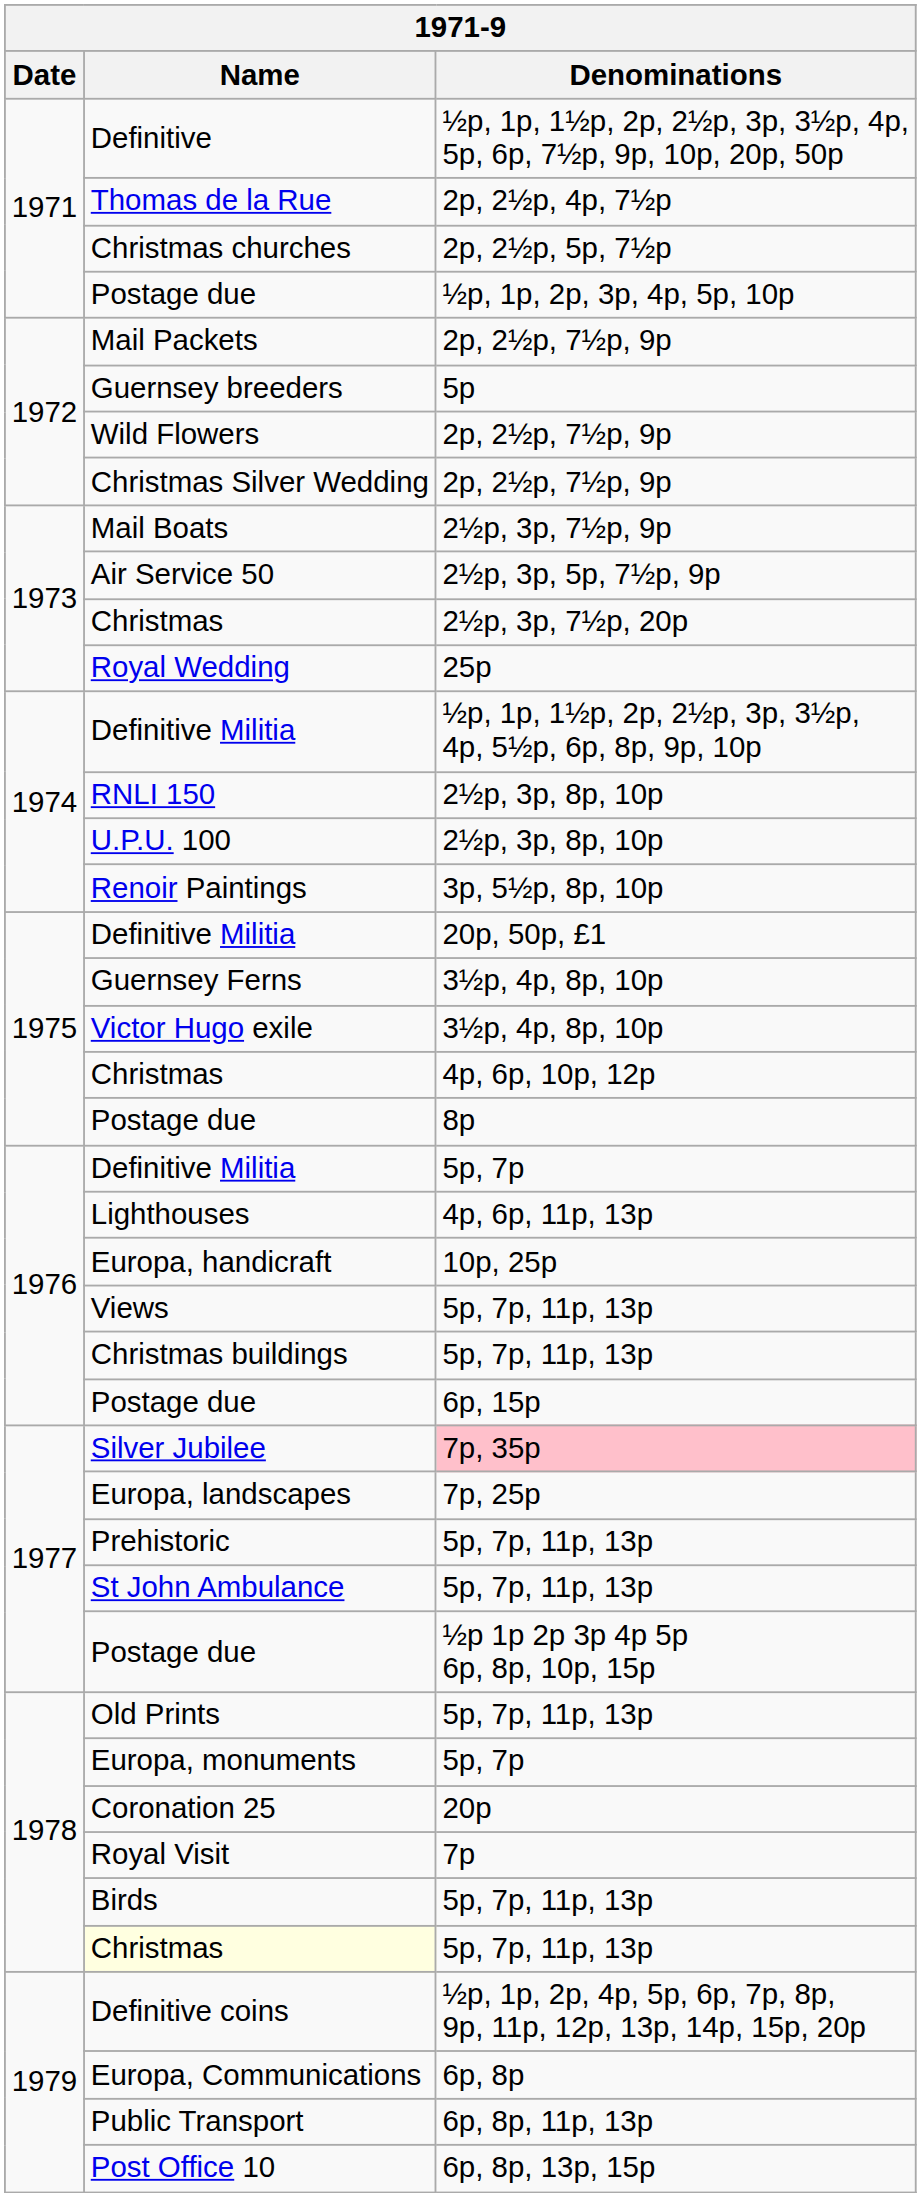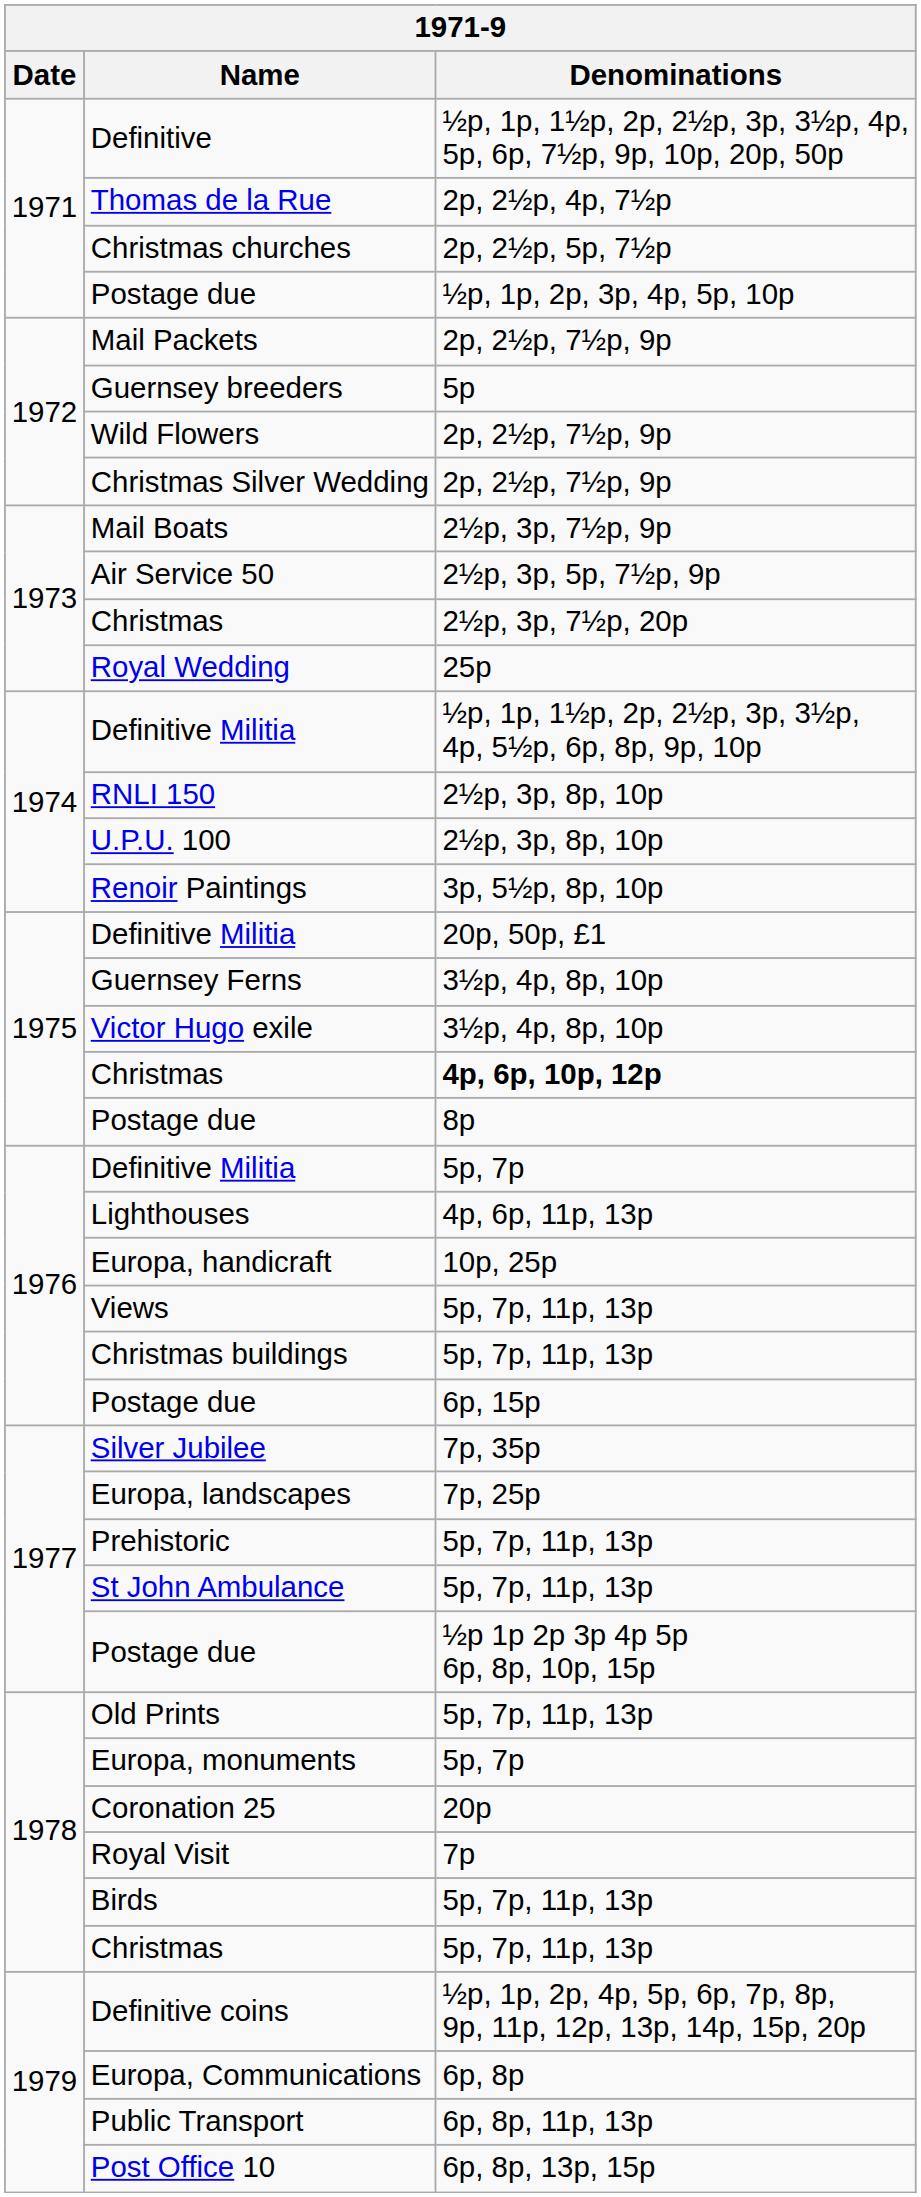Christmas / 4p, 6p, 10p, 12p | Denominations: normal -> bold
Silver Jubilee | Denominations: pink background -> no background
Christmas / 5p, 7p, 11p, 13p | Name: lightyellow background -> no background
